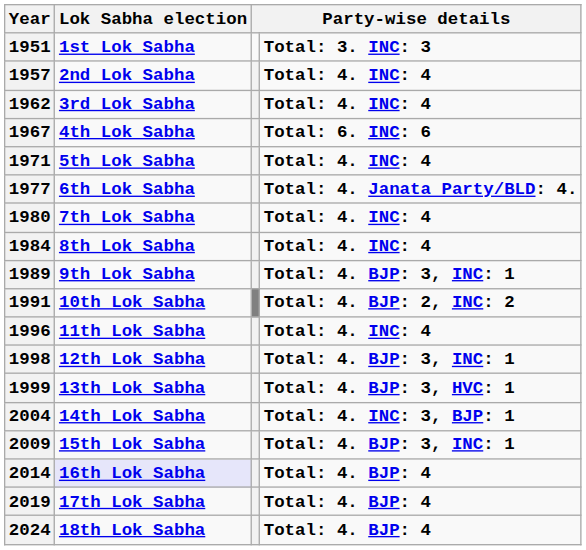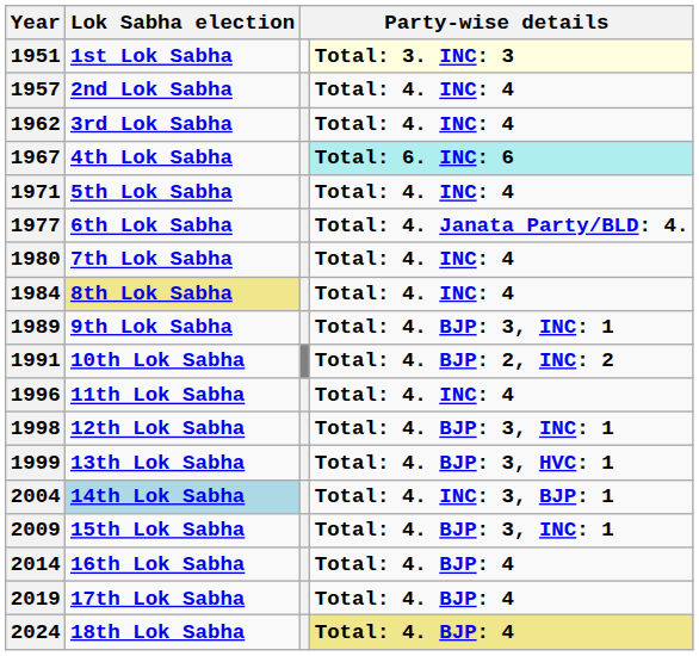1951 | column 4: no background -> lightyellow background
1967 | column 4: no background -> paleturquoise background
1984 | Lok Sabha election: no background -> khaki background
2004 | Lok Sabha election: no background -> lightblue background
2014 | Lok Sabha election: lavender background -> no background
2024 | column 4: no background -> khaki background
